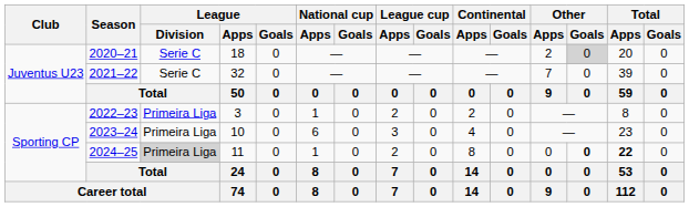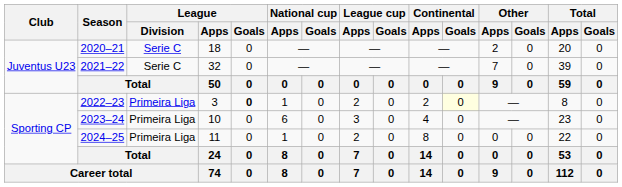2020–21 | Other / Goals: lightgrey background -> no background
2022–23 | League / Goals: normal -> bold
2022–23 | Continental / Goals: no background -> lightyellow background
2024–25 | League / Division: lightgrey background -> no background
2024–25 | Other / Goals: bold -> normal
2024–25 | Total / Apps: bold -> normal
